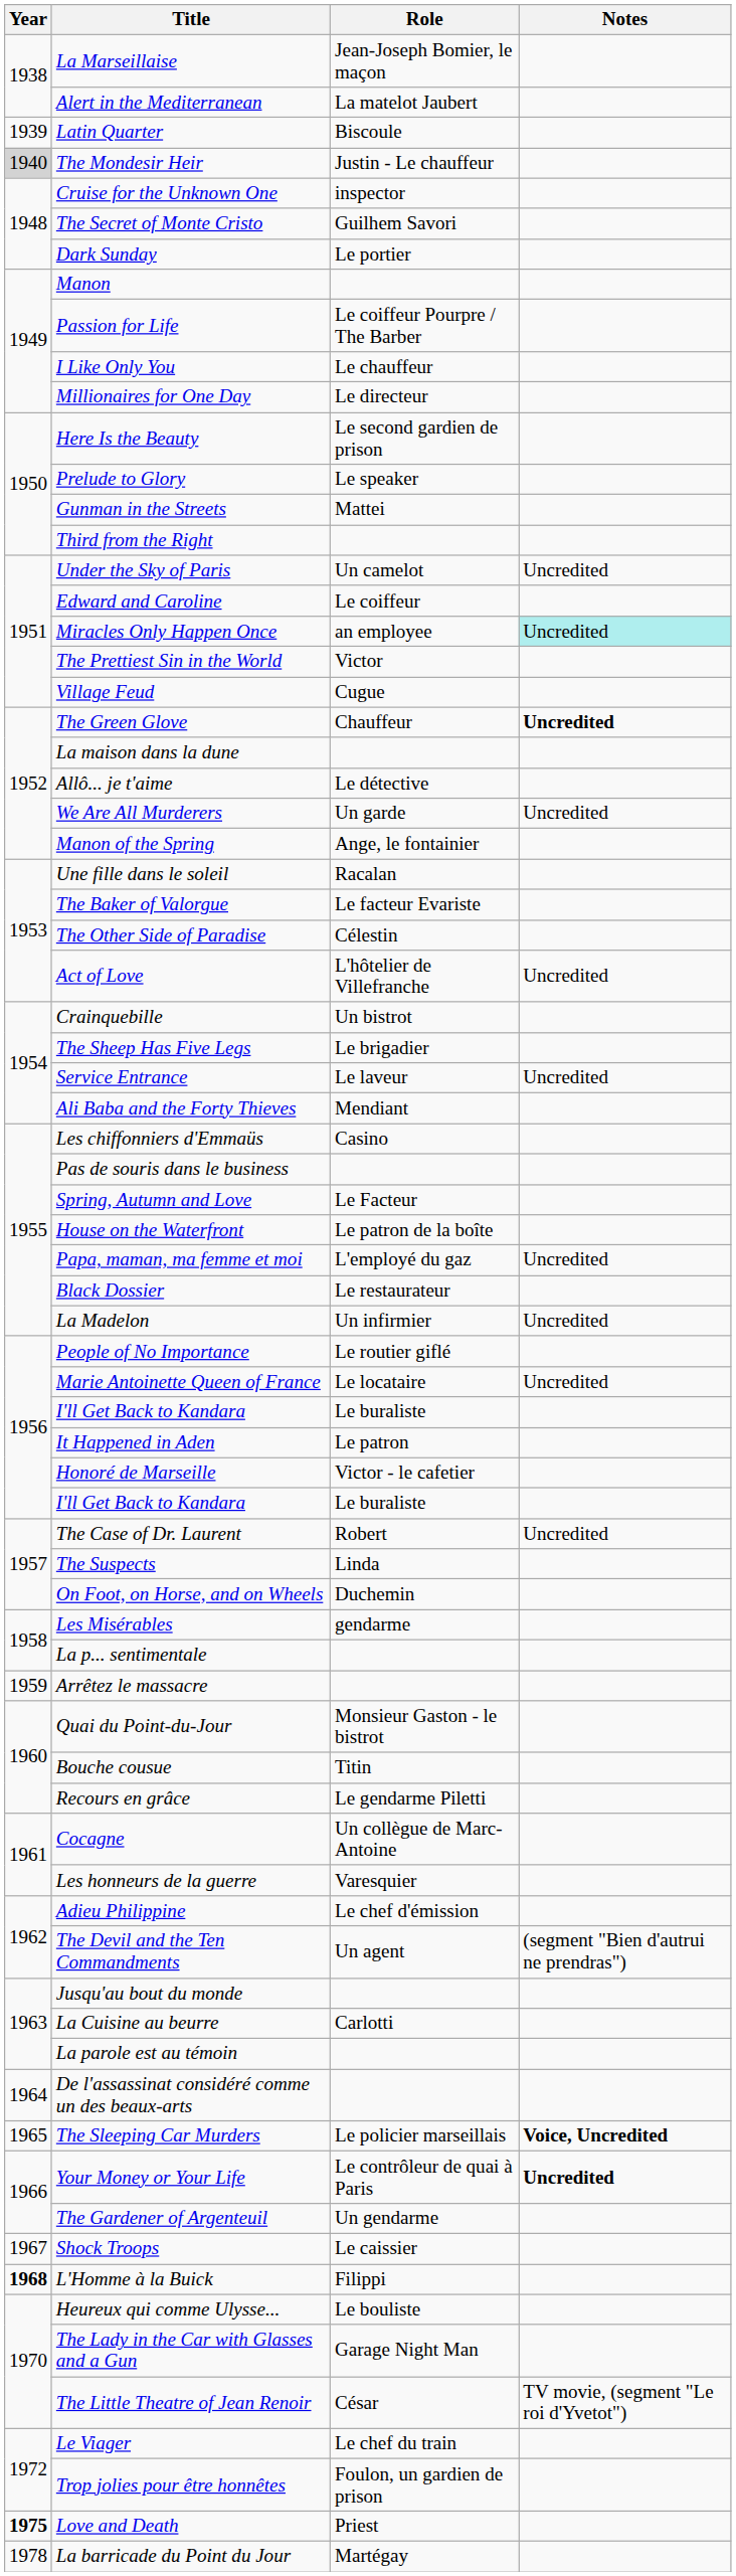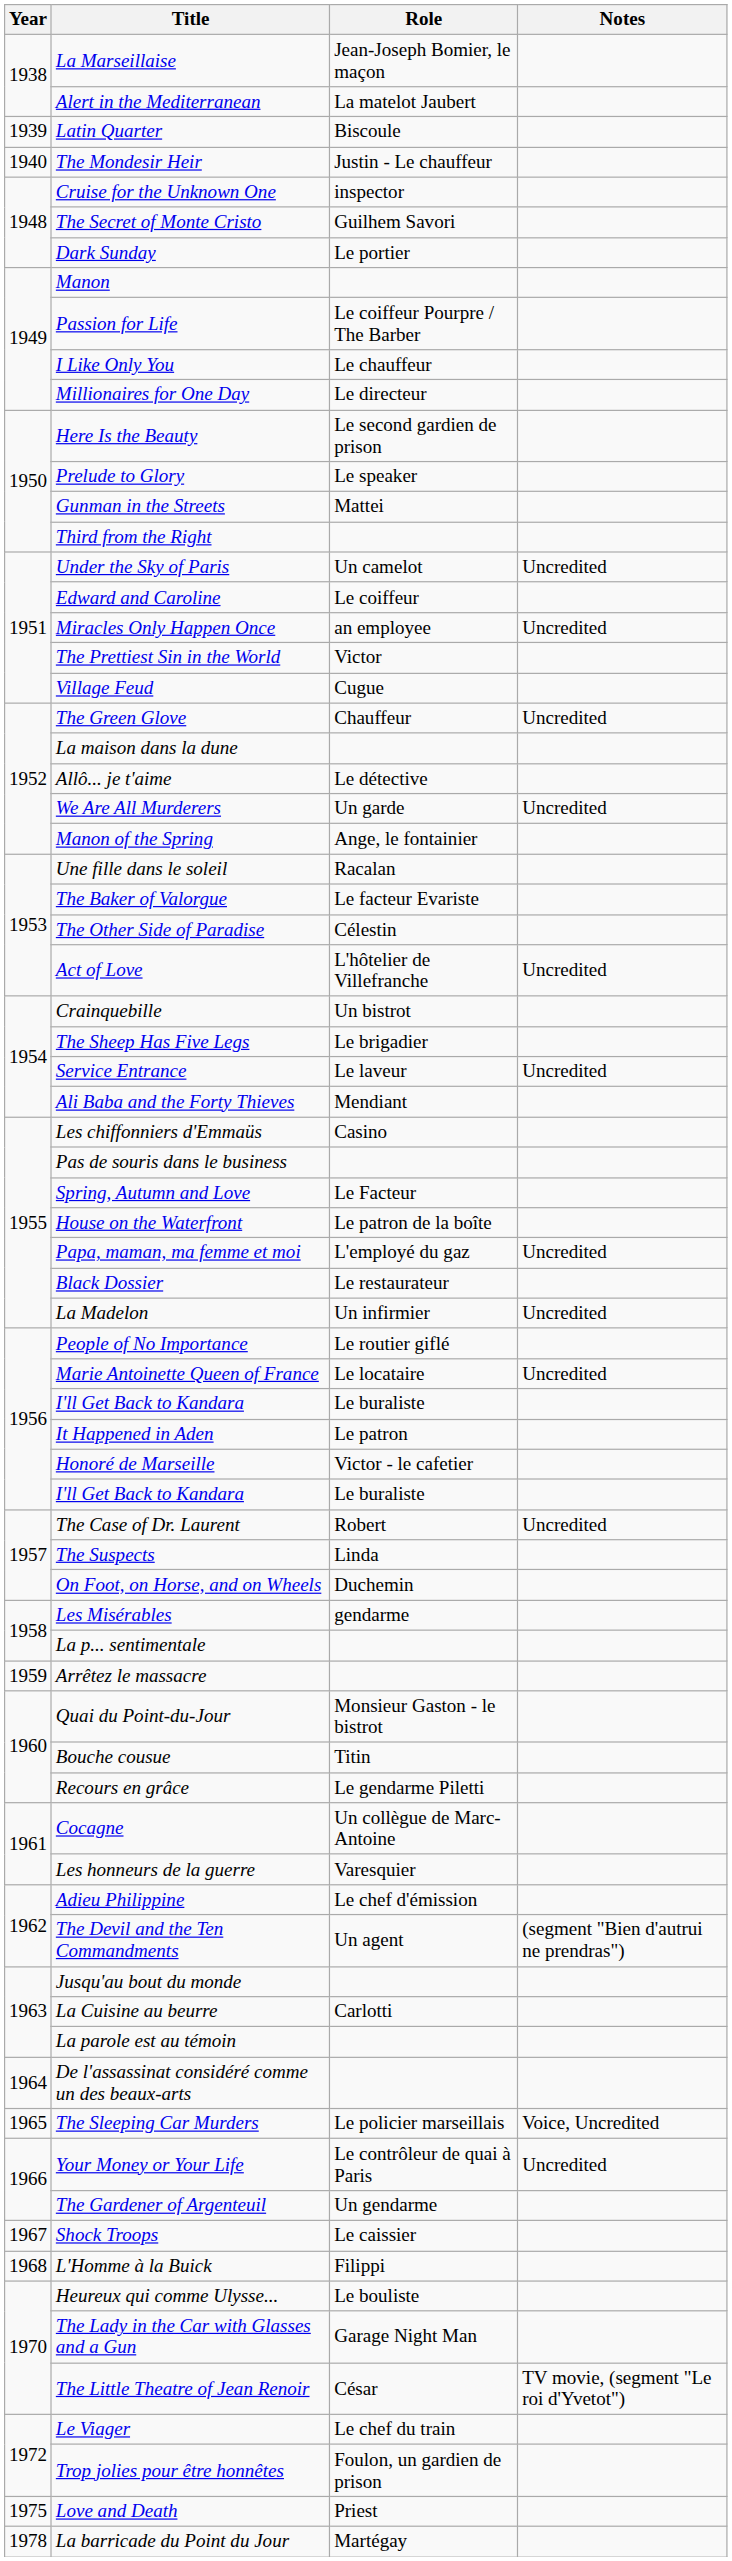The Mondesir Heir | Year: lightgrey background -> no background
Miracles Only Happen Once | Notes: paleturquoise background -> no background
The Green Glove | Notes: bold -> normal
The Sleeping Car Murders | Notes: bold -> normal
Your Money or Your Life | Notes: bold -> normal
L'Homme à la Buick | Year: bold -> normal
Love and Death | Year: bold -> normal
